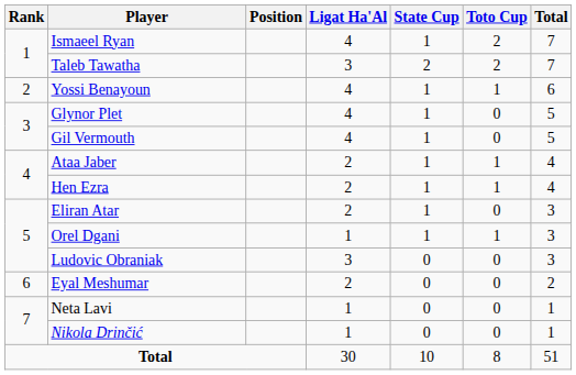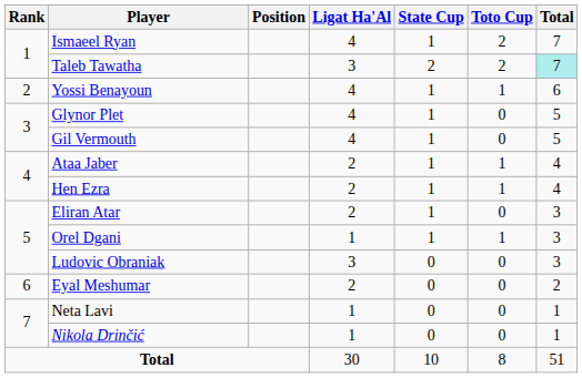Taleb Tawatha | Total: no background -> paleturquoise background
